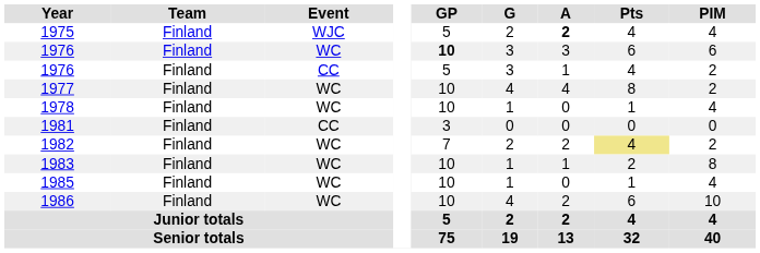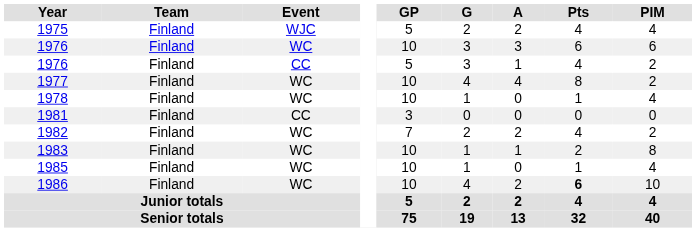1975 | A: bold -> normal
1976 / WC | GP: bold -> normal
1982 | Pts: khaki background -> no background
1986 | Pts: normal -> bold
